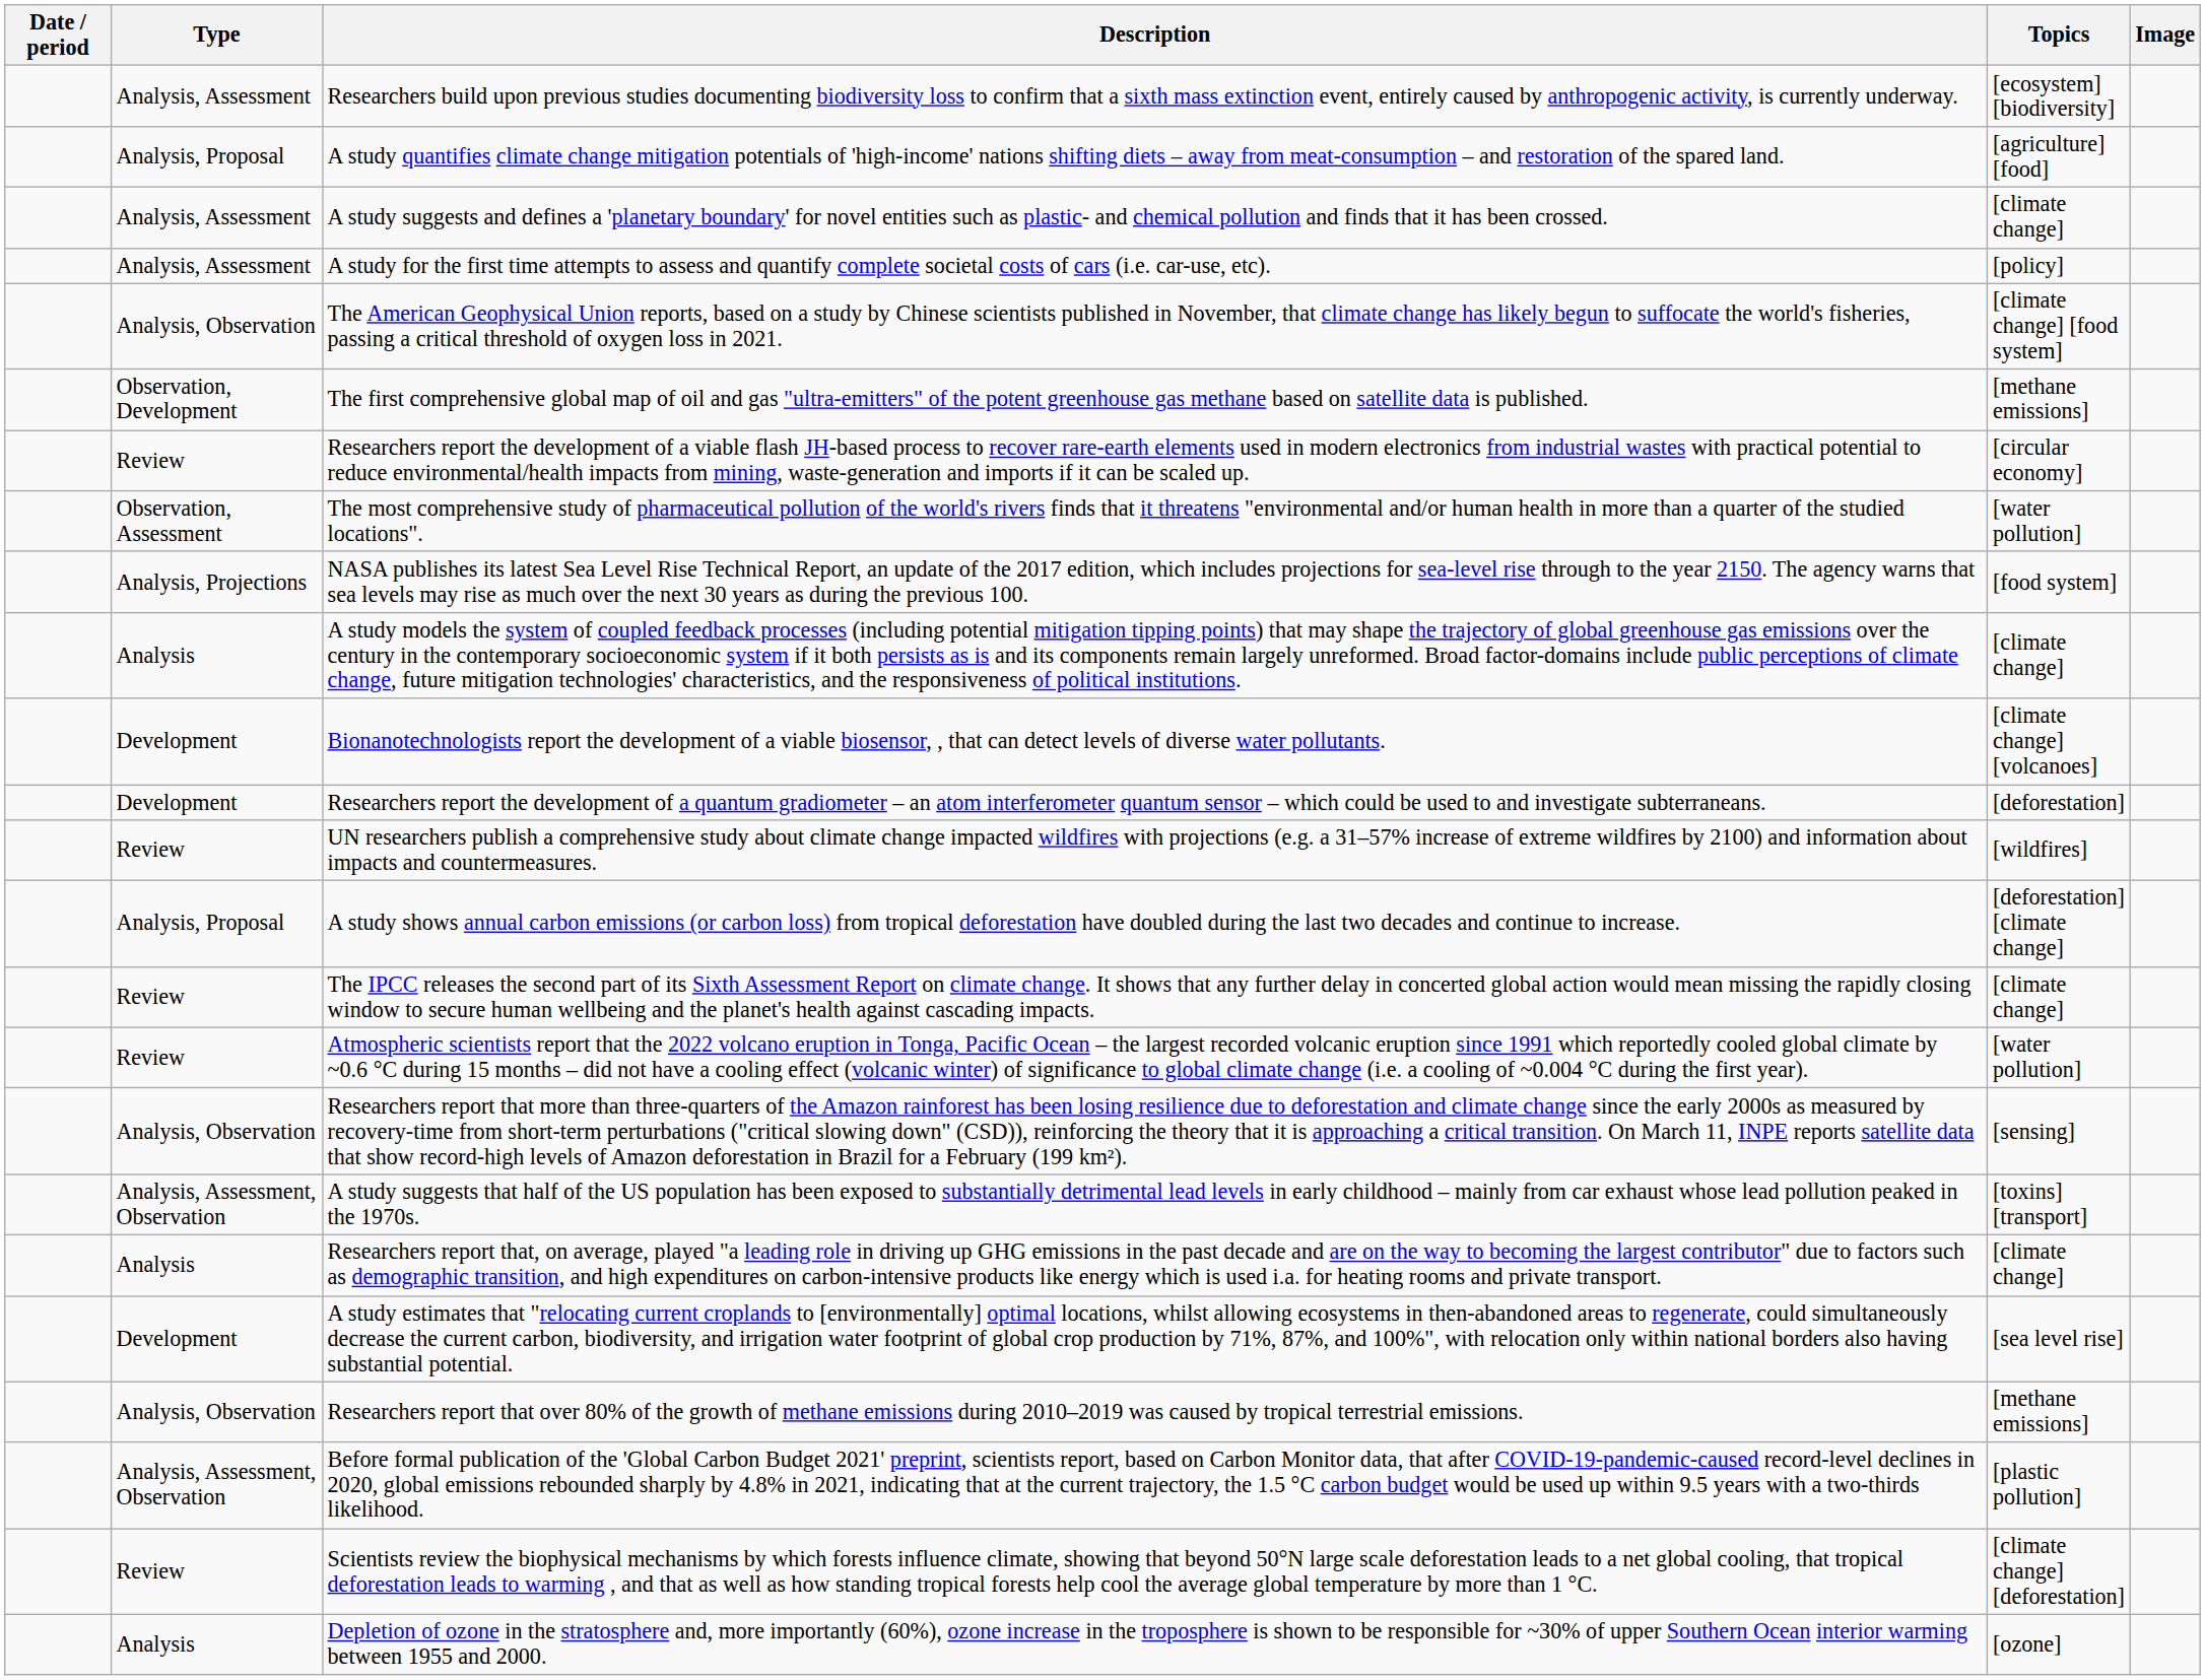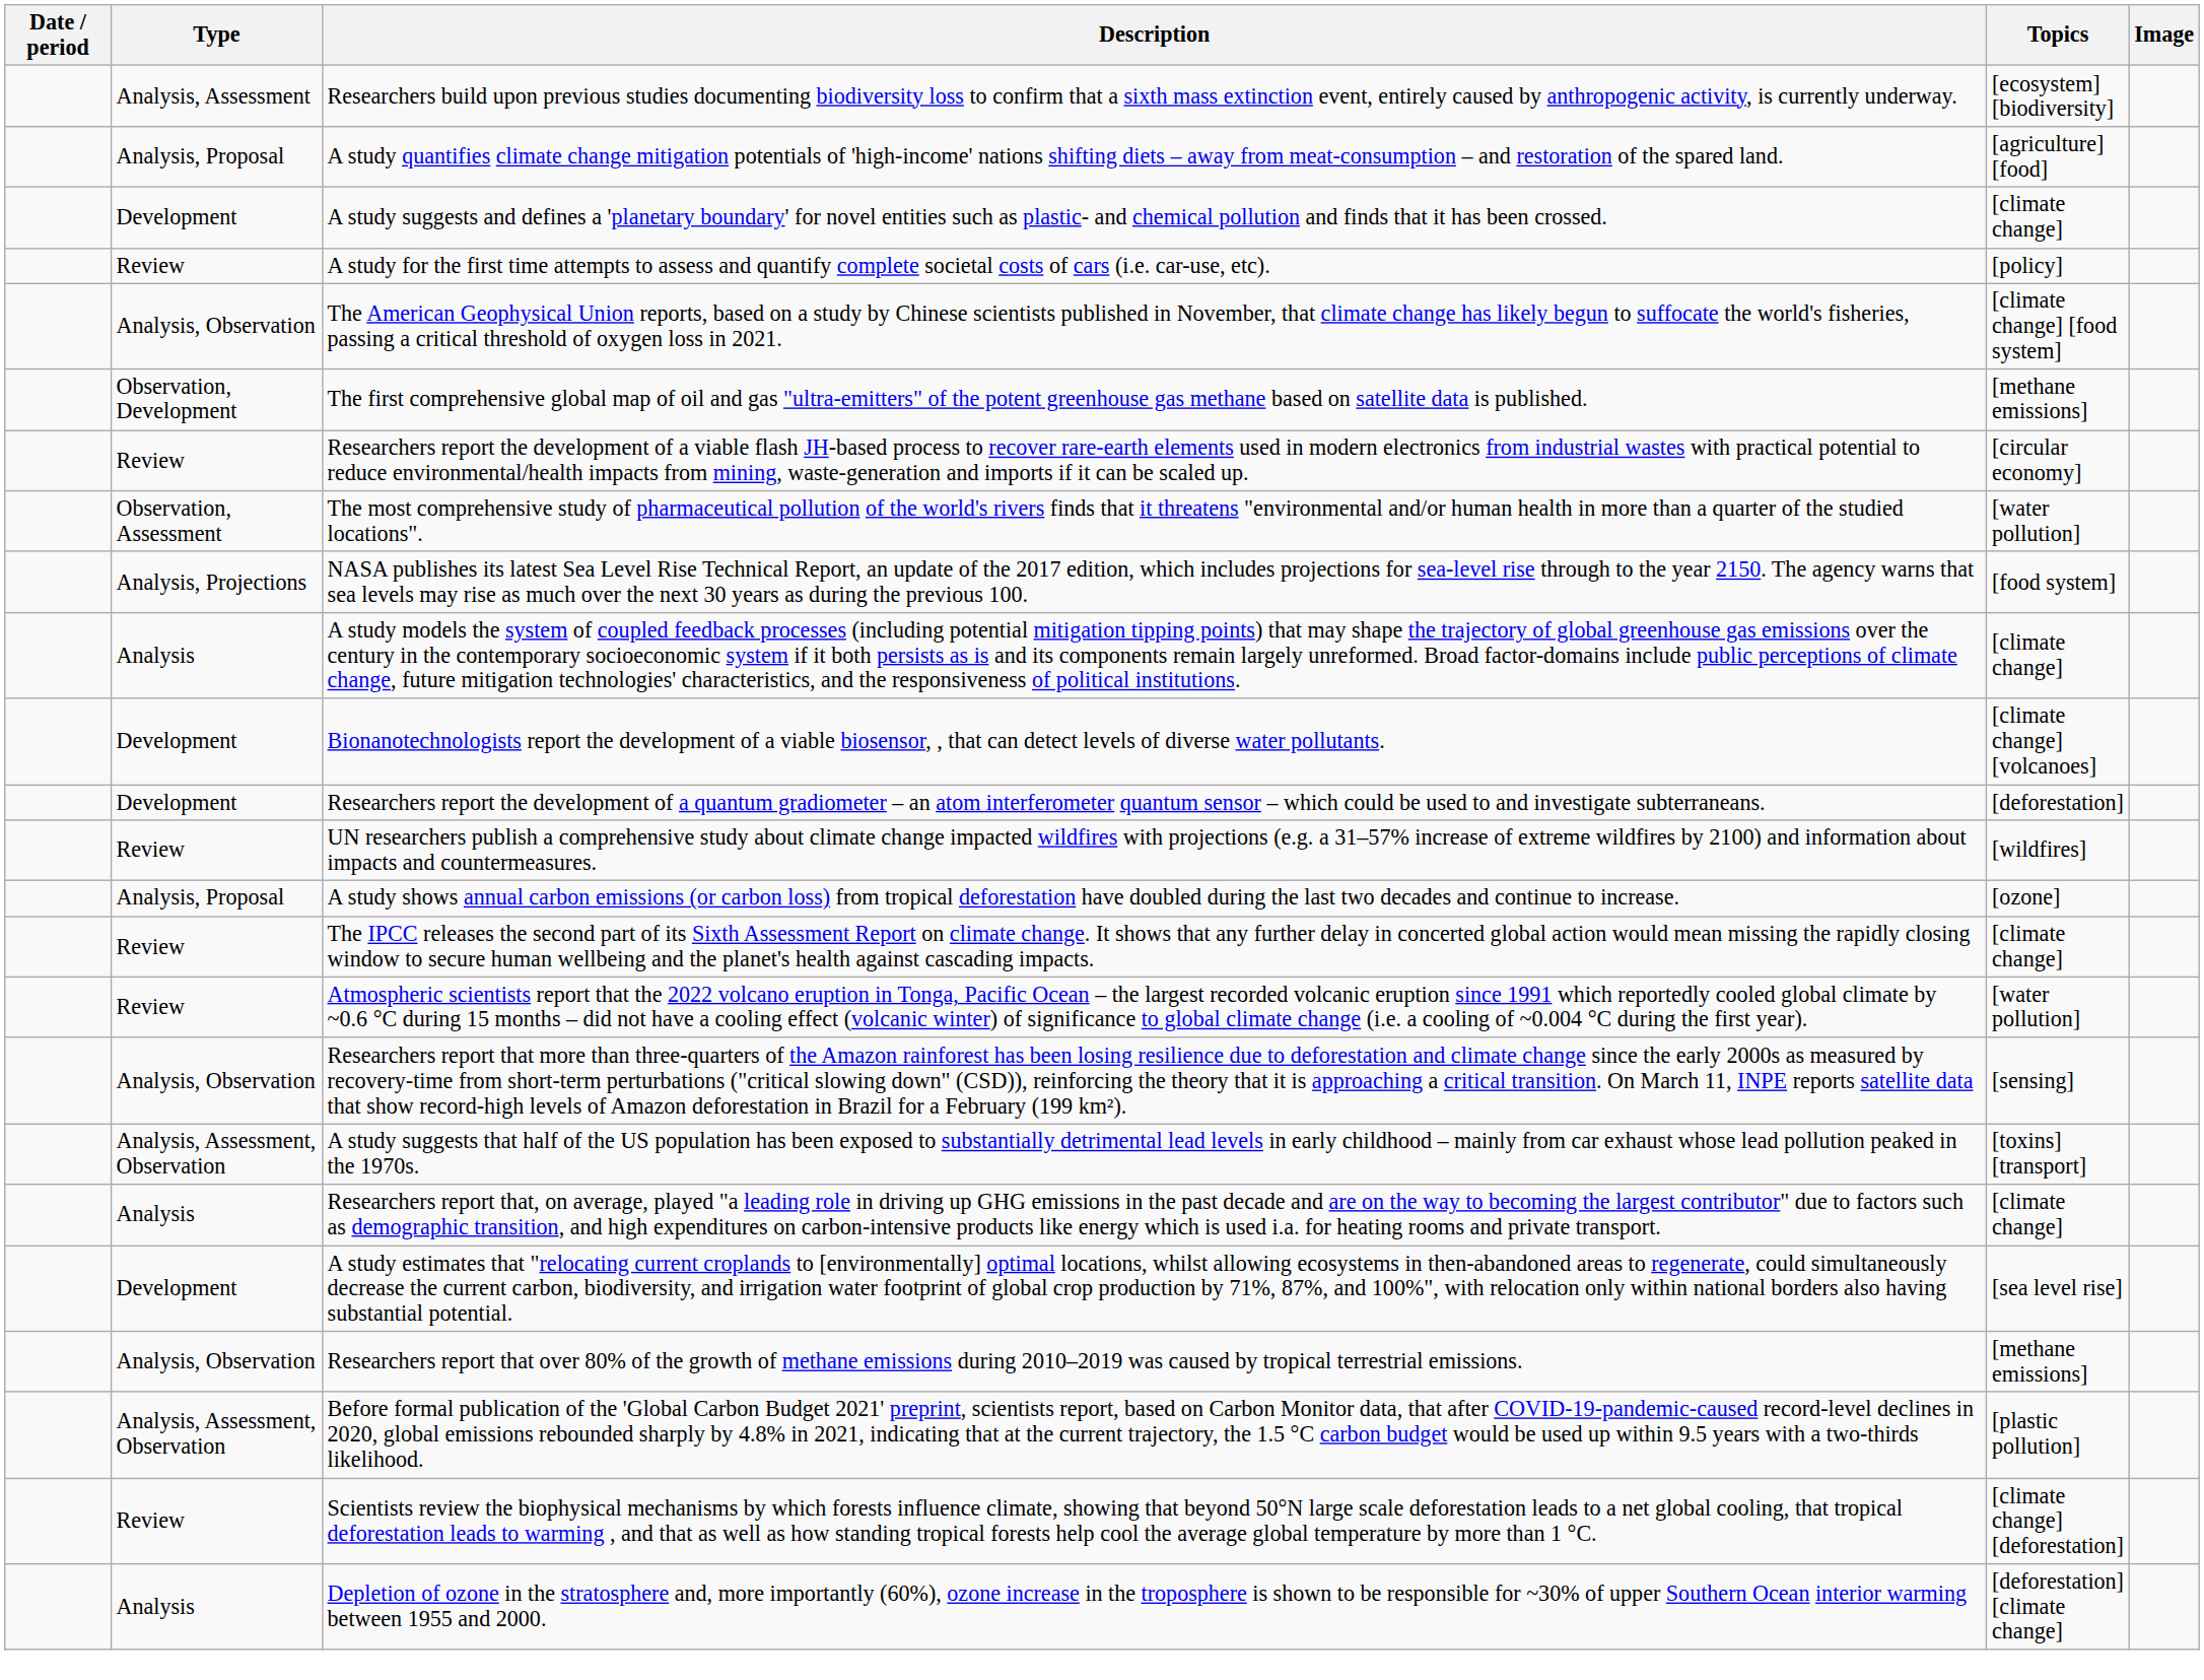row 4 | Type: Analysis, Assessment -> Development
row 5 | Type: Analysis, Assessment -> Review
row 15 | Topics: [deforestation] [climate change] -> [ozone]
row 25 | Topics: [ozone] -> [deforestation] [climate change]
